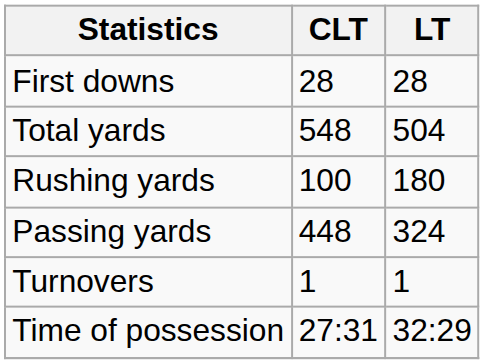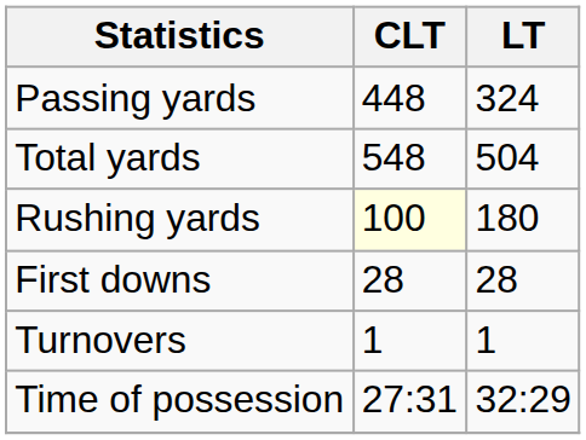rows swapped: First downs <-> Passing yards
Rushing yards | CLT: no background -> lightyellow background
